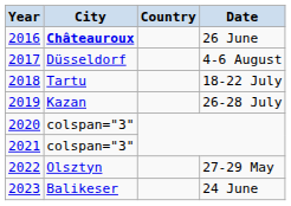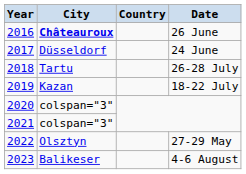2017 | Date: 4-6 August -> 24 June
2018 | Date: 18-22 July -> 26-28 July
2019 | Date: 26-28 July -> 18-22 July
2023 | Date: 24 June -> 4-6 August
